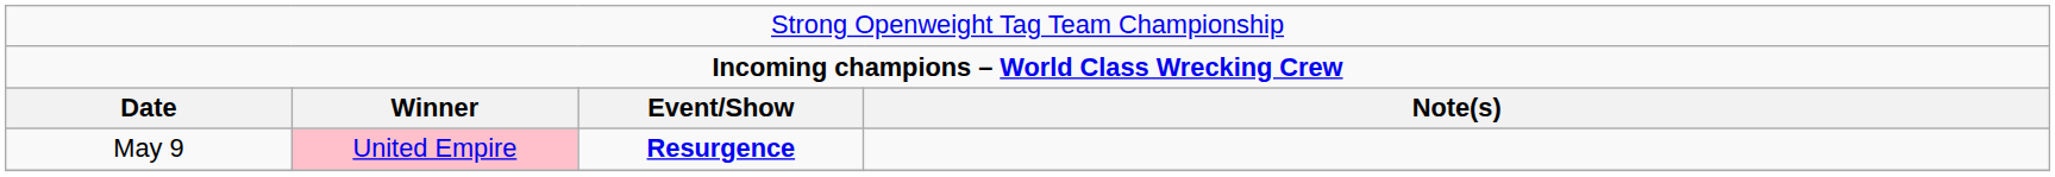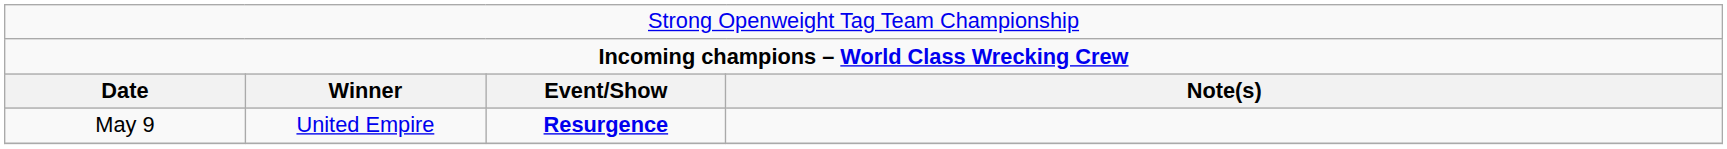May 9 | column 2: pink background -> no background
